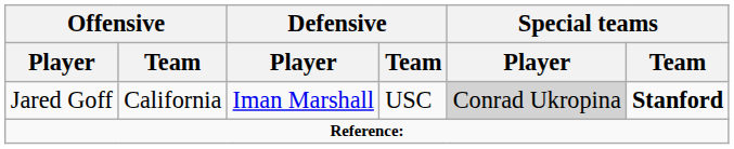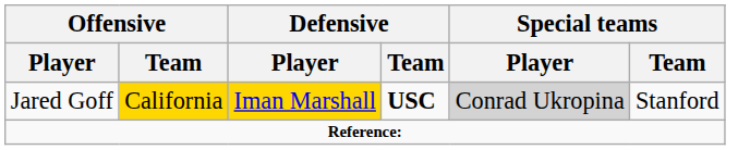Jared Goff | Offensive / Team: no background -> gold background
Jared Goff | Defensive / Player: no background -> gold background
Jared Goff | Defensive / Team: normal -> bold
Jared Goff | Special teams / Team: bold -> normal
